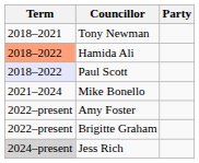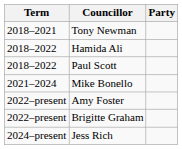Hamida Ali | Term: lightsalmon background -> no background
Paul Scott | Term: lavender background -> no background
Jess Rich | Term: lightgrey background -> no background
